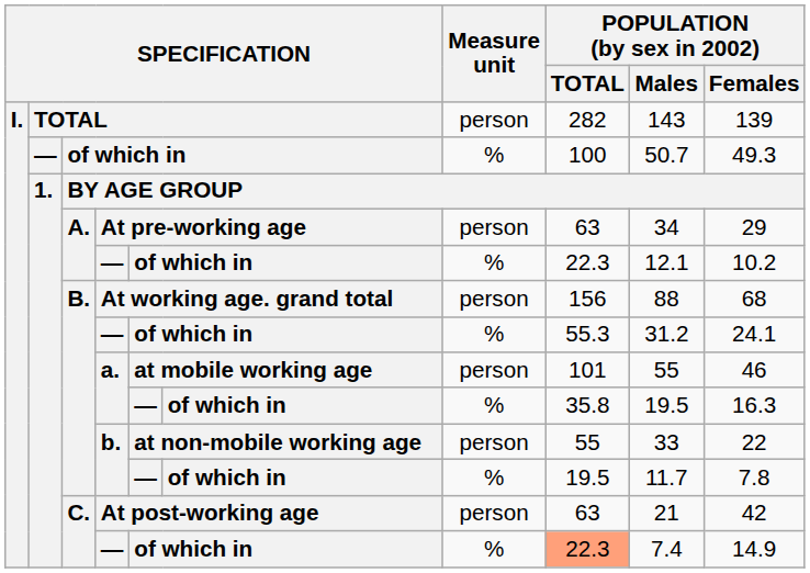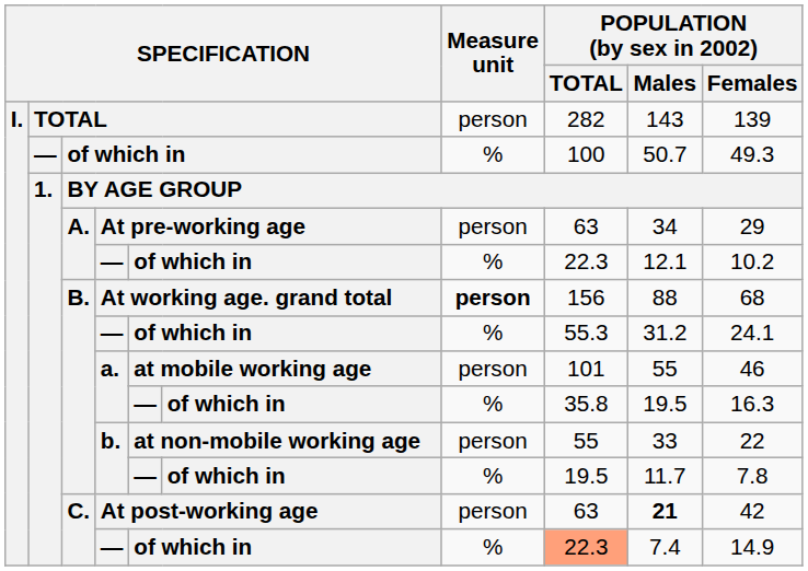At working age. grand total | Measure unit: normal -> bold
At post-working age | POPULATION (by sex in 2002) / Males: normal -> bold
